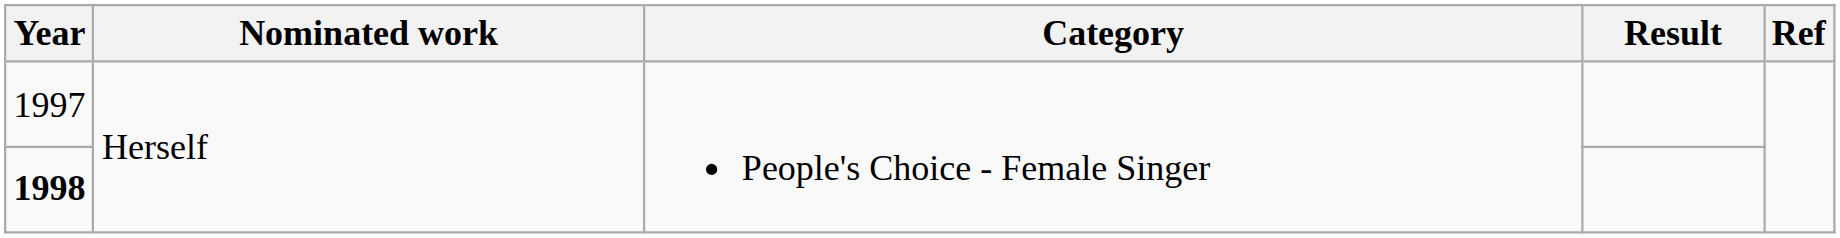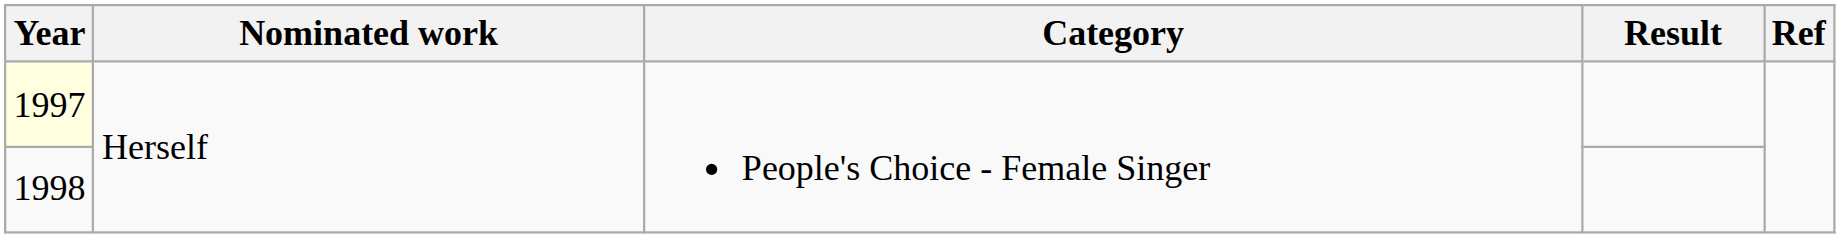1997 | Year: no background -> lightyellow background
1998 | Year: bold -> normal
